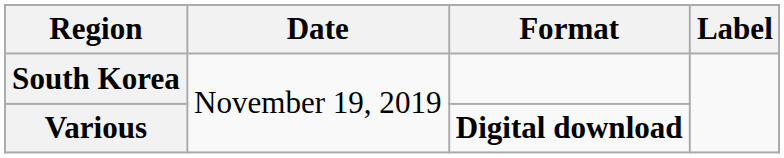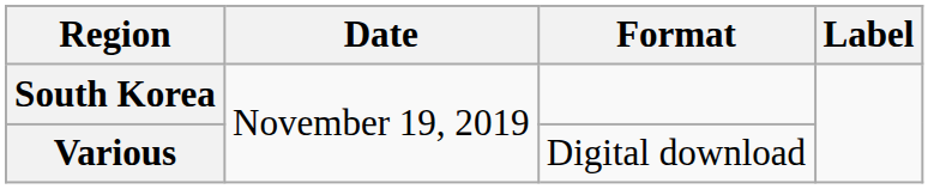Various | Format: bold -> normal
